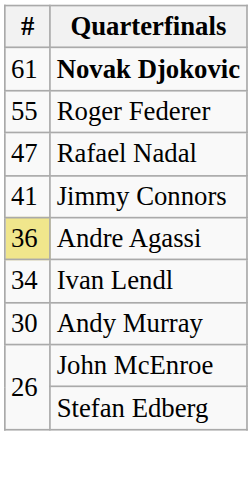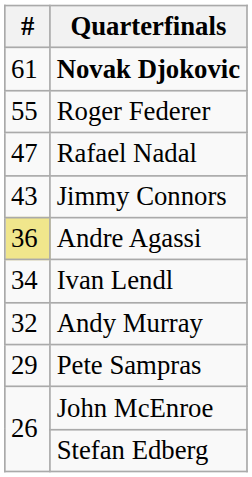Jimmy Connors | #: 41 -> 43
Andy Murray | #: 30 -> 32
+ row: 29 | Pete Sampras
